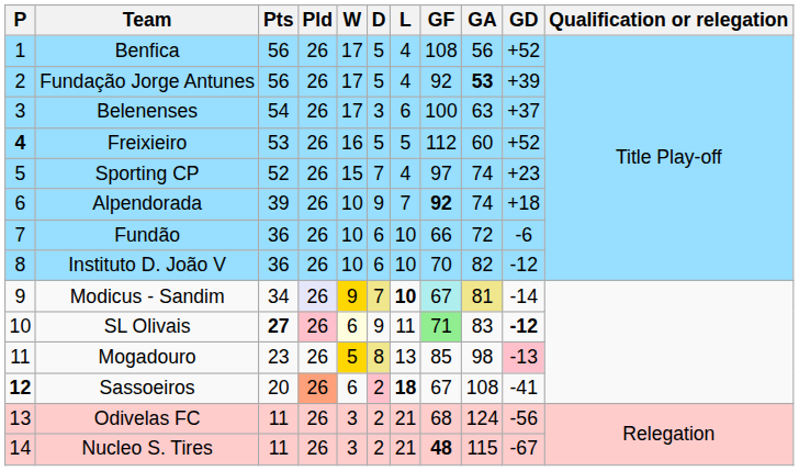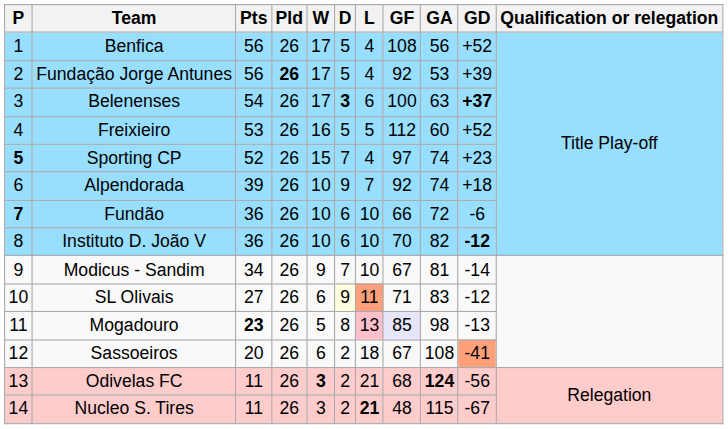Fundação Jorge Antunes | Pld: normal -> bold
Fundação Jorge Antunes | GA: bold -> normal
Belenenses | D: normal -> bold
Belenenses | GD: normal -> bold
Freixieiro | P: bold -> normal
Sporting CP | P: normal -> bold
Alpendorada | GF: bold -> normal
Fundão | P: normal -> bold
Instituto D. João V | GD: normal -> bold
Modicus - Sandim | Pld: lavender background -> no background
Modicus - Sandim | W: gold background -> no background
Modicus - Sandim | D: khaki background -> no background
Modicus - Sandim | L: bold -> normal
Modicus - Sandim | GF: paleturquoise background -> no background
Modicus - Sandim | GA: khaki background -> no background
SL Olivais | Pts: bold -> normal
SL Olivais | Pld: pink background -> no background
SL Olivais | W: lightyellow background -> no background
SL Olivais | D: no background -> lightyellow background
SL Olivais | L: no background -> lightsalmon background
SL Olivais | GF: lightgreen background -> no background
SL Olivais | GD: bold -> normal
Mogadouro | Pts: normal -> bold
Mogadouro | W: gold background -> no background
Mogadouro | D: khaki background -> no background
Mogadouro | L: no background -> pink background
Mogadouro | GF: no background -> lavender background
Mogadouro | GD: pink background -> no background
Sassoeiros | P: bold -> normal
Sassoeiros | Pld: lightsalmon background -> no background
Sassoeiros | D: pink background -> no background
Sassoeiros | L: bold -> normal
Sassoeiros | GD: no background -> lightsalmon background
Odivelas FC | W: normal -> bold
Odivelas FC | GA: normal -> bold
Nucleo S. Tires | L: normal -> bold
Nucleo S. Tires | GF: bold -> normal
